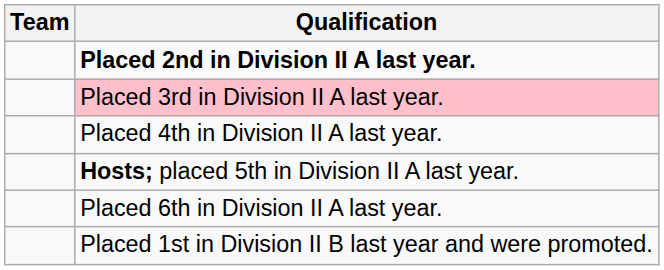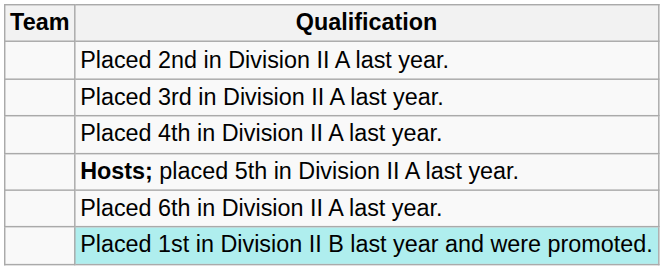Placed 2nd in Division II A last year. | Qualification: bold -> normal
Placed 3rd in Division II A last year. | Qualification: pink background -> no background
Placed 1st in Division II B last year and were promoted. | Qualification: no background -> paleturquoise background
